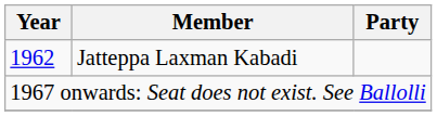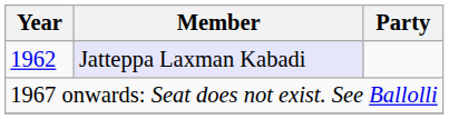1962 | Member: no background -> lavender background
